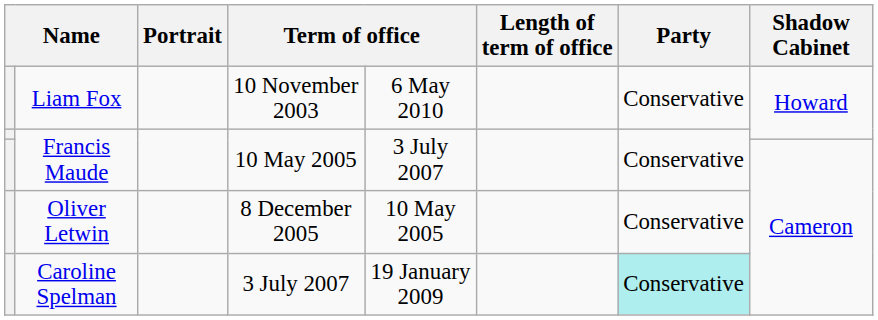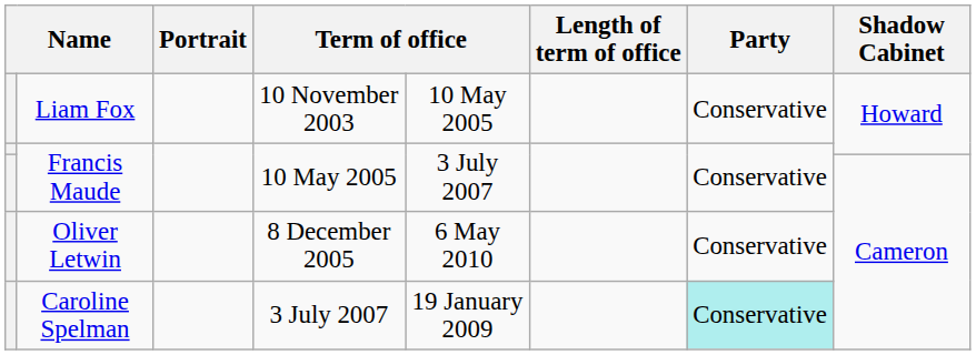Liam Fox | column 5: 6 May 2010 -> 10 May 2005
Oliver Letwin | column 5: 10 May 2005 -> 6 May 2010
